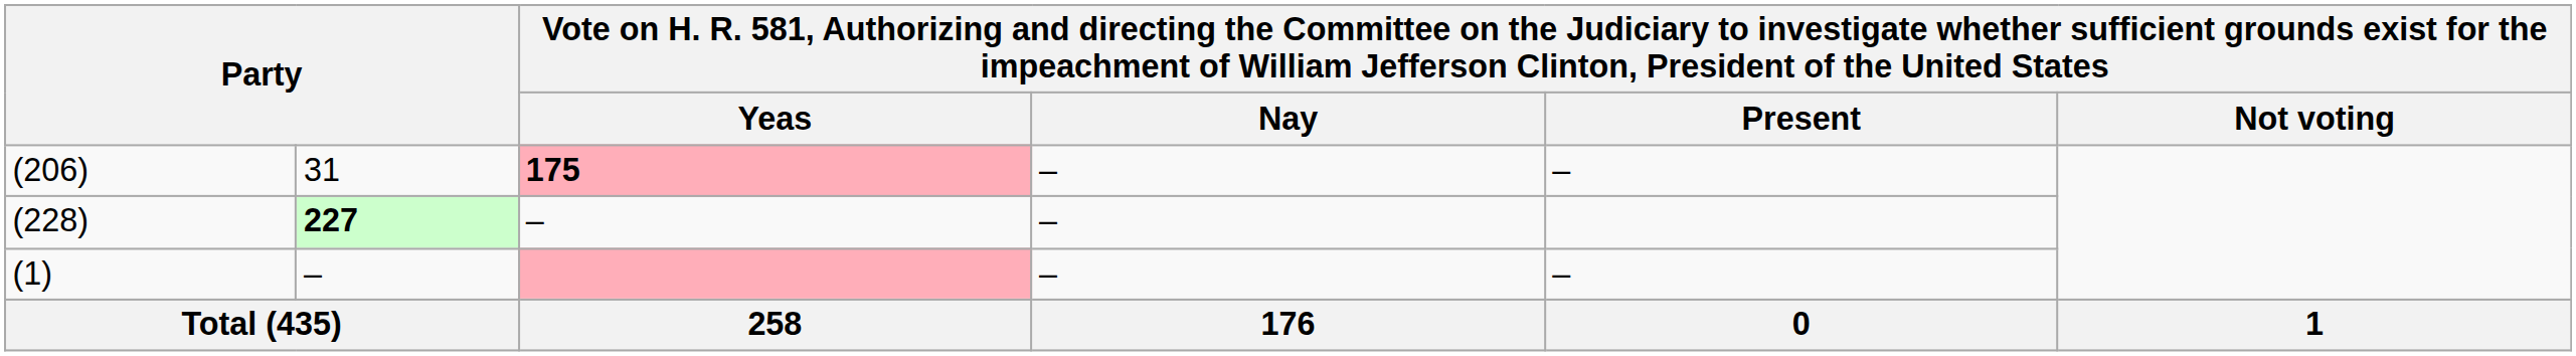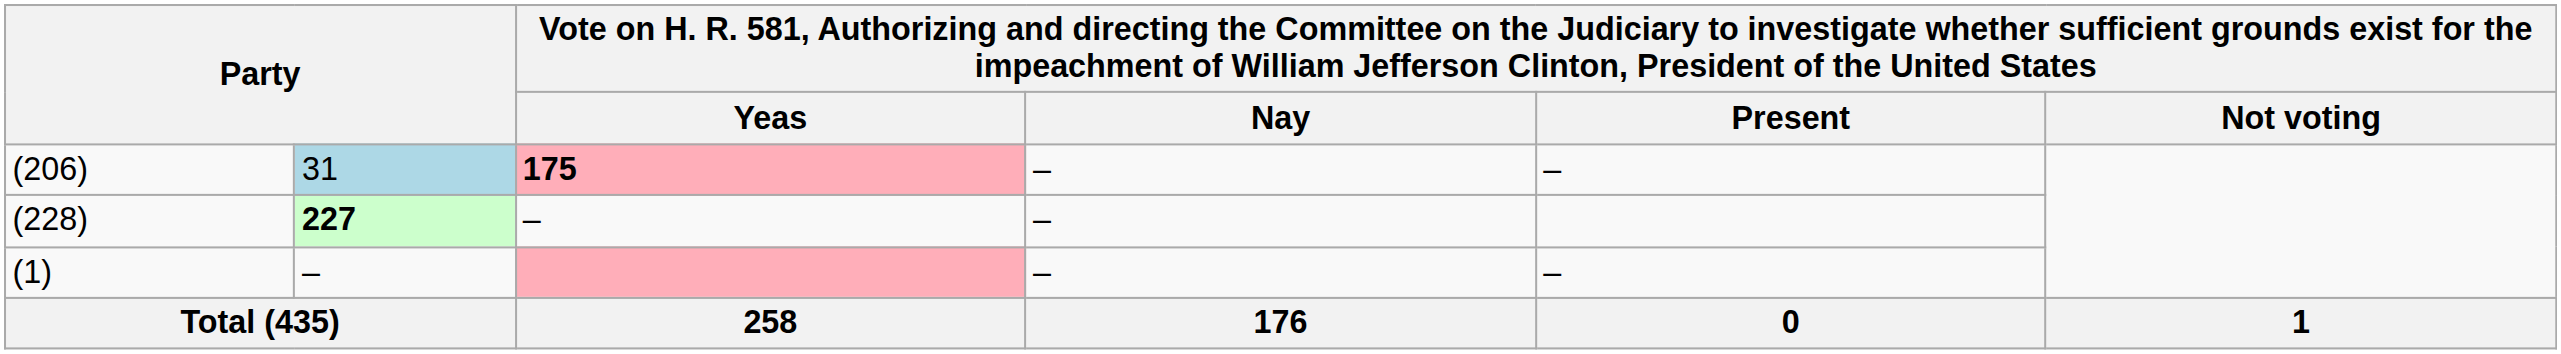(206) | column 2: no background -> lightblue background
